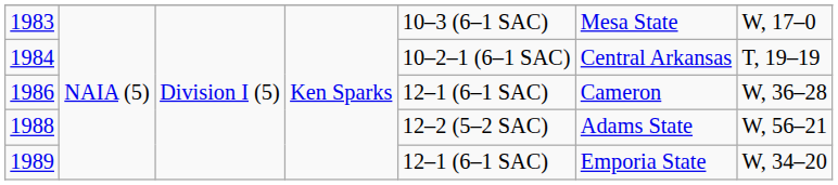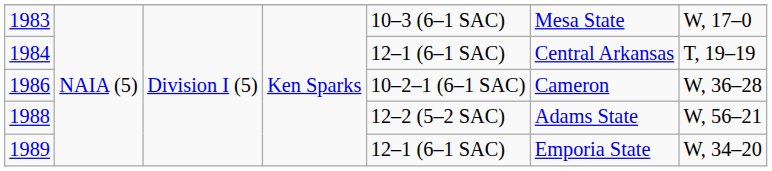1984 | column 5: 10–2–1 (6–1 SAC) -> 12–1 (6–1 SAC)
1986 | column 5: 12–1 (6–1 SAC) -> 10–2–1 (6–1 SAC)
